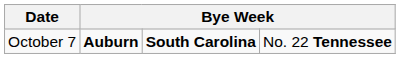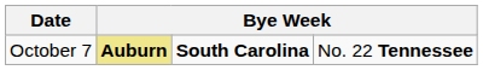October 7 | column 2: no background -> khaki background
